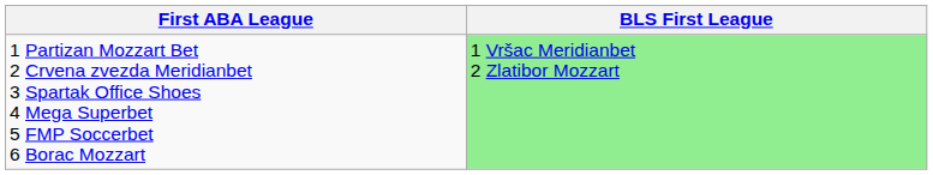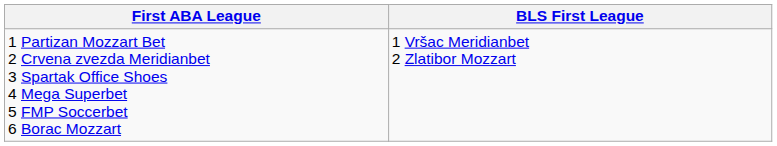row 2 | BLS First League: lightgreen background -> no background
